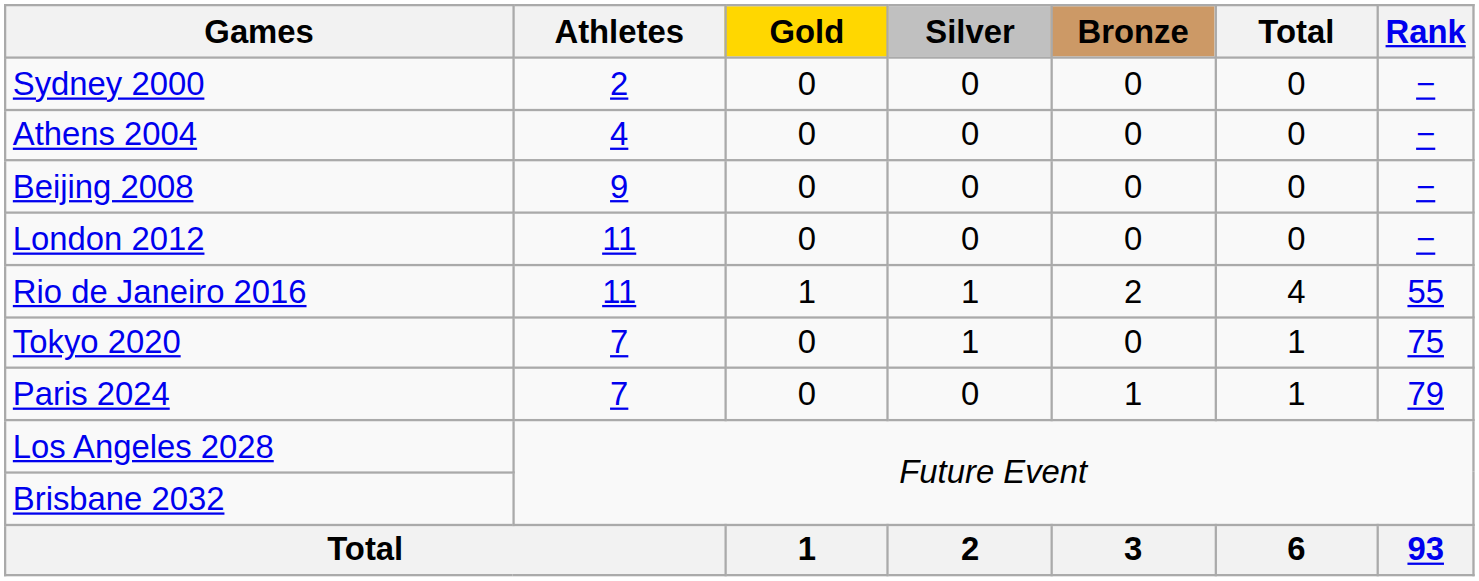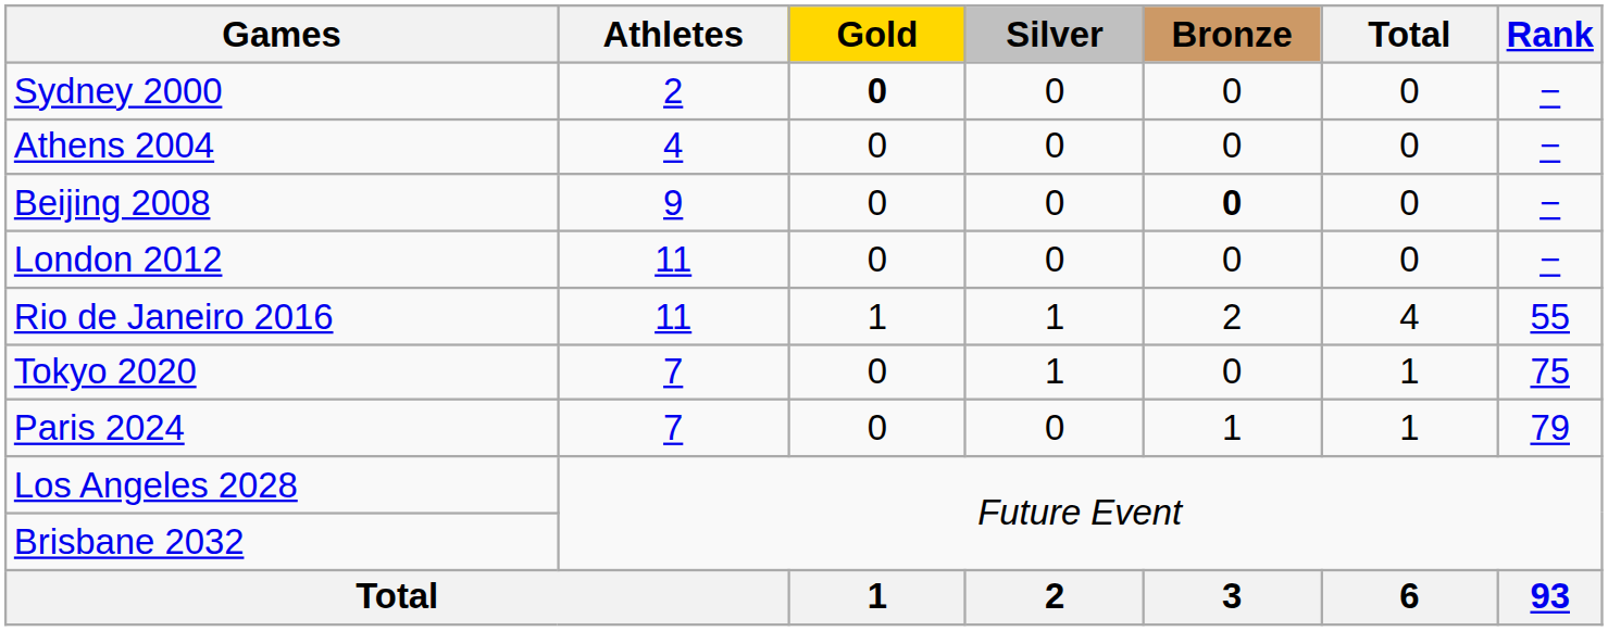Sydney 2000 | Gold: normal -> bold
Beijing 2008 | Bronze: normal -> bold
